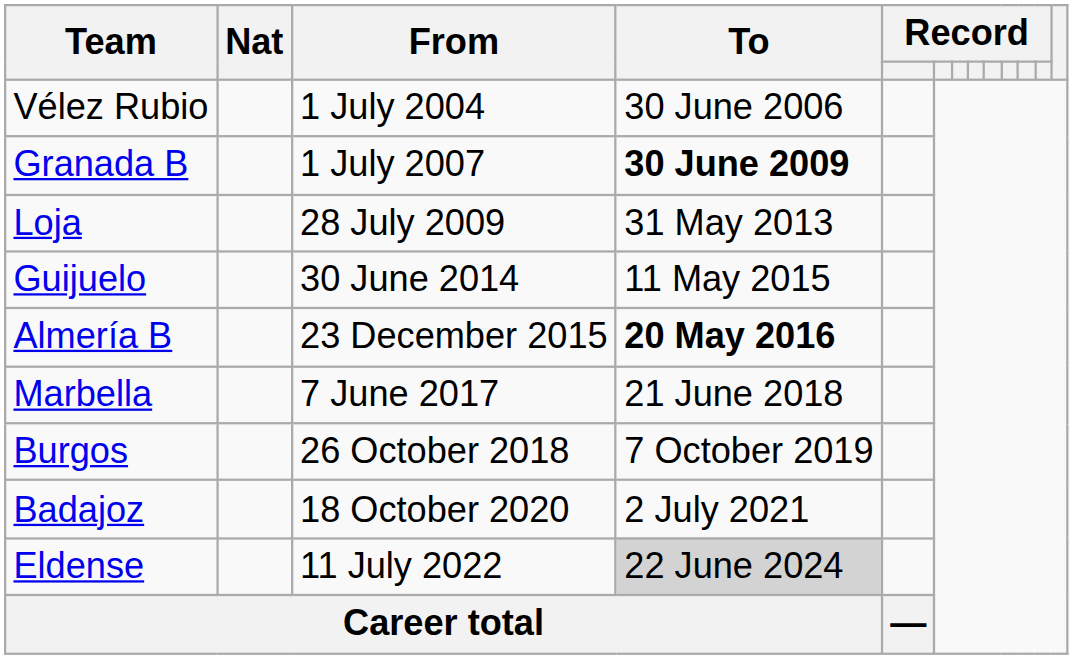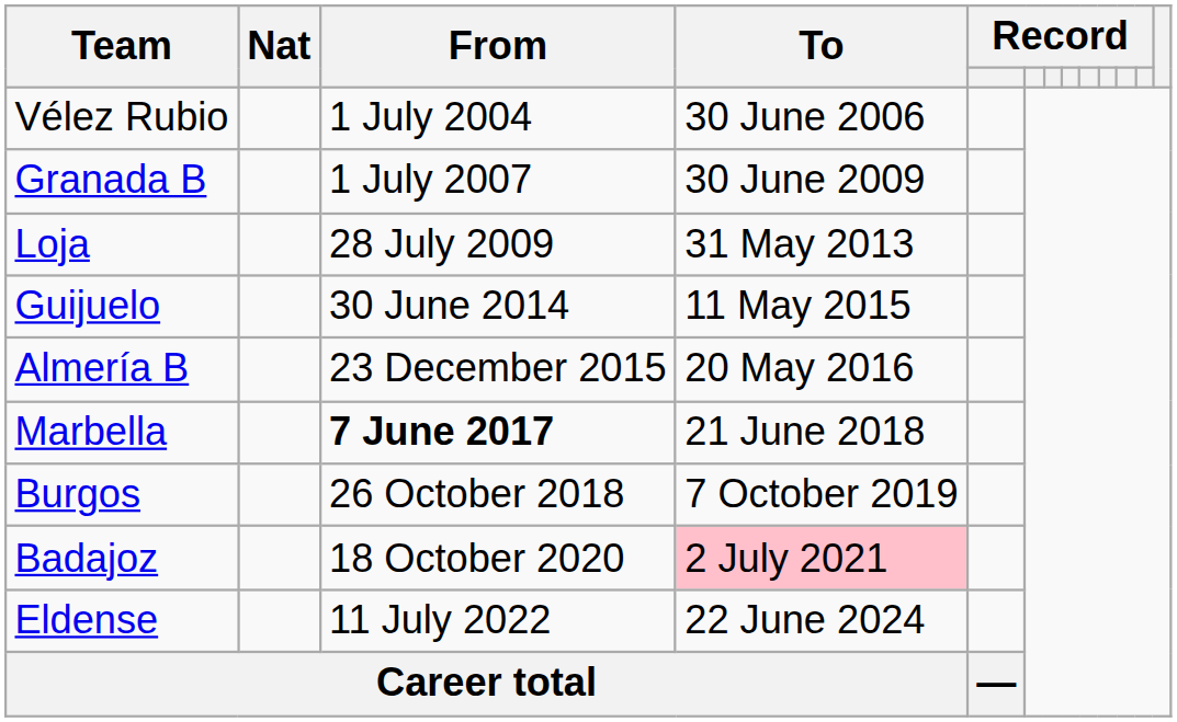Granada B | To: bold -> normal
Almería B | To: bold -> normal
Marbella | From: normal -> bold
Badajoz | To: no background -> pink background
Eldense | To: lightgrey background -> no background
